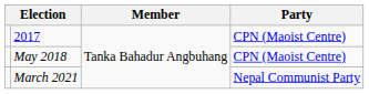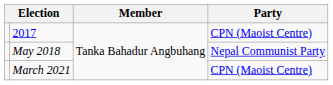May 2018 | Party: CPN (Maoist Centre) -> Nepal Communist Party
March 2021 | Party: Nepal Communist Party -> CPN (Maoist Centre)
